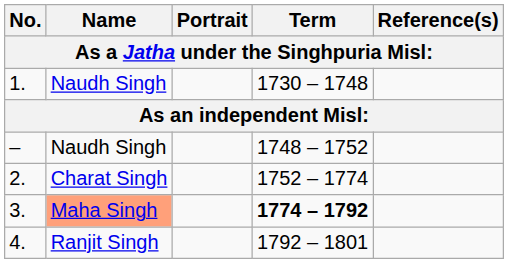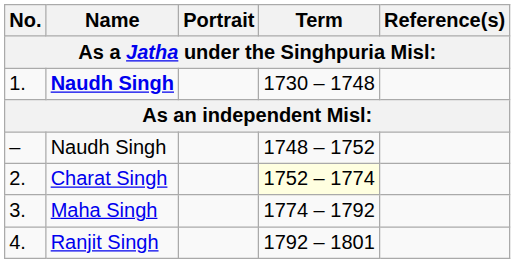1. | Name: normal -> bold
2. | Term: no background -> lightyellow background
3. | Name: lightsalmon background -> no background
3. | Term: bold -> normal
